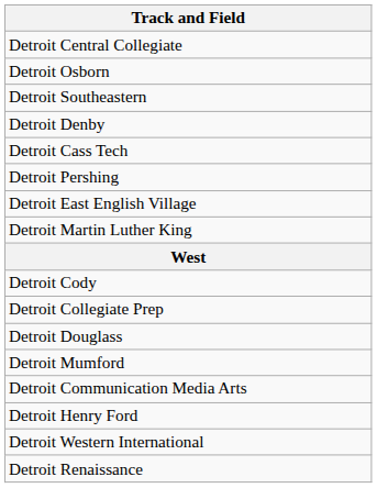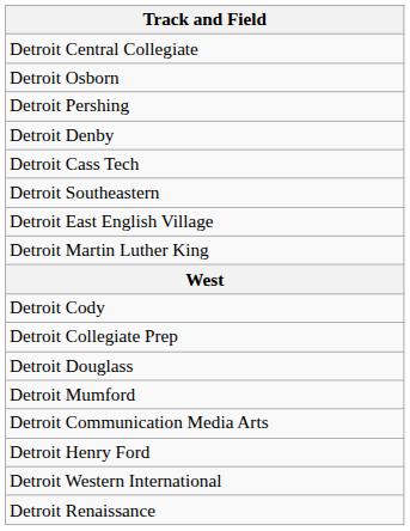row 4 | column 1: Detroit Southeastern -> Detroit Pershing
row 7 | column 1: Detroit Pershing -> Detroit Southeastern
